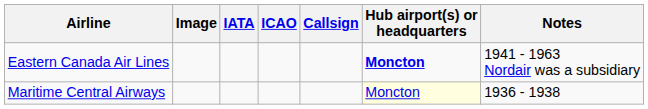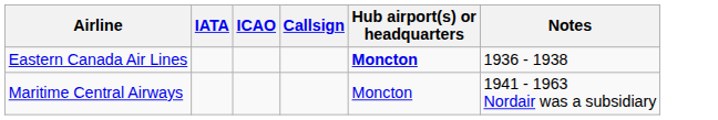- column: Image
Eastern Canada Air Lines | Notes: 1941 - 1963 Nordair was a subsidiary -> 1936 - 1938
Maritime Central Airways | Hub airport(s) or headquarters: lightyellow background -> no background
Maritime Central Airways | Notes: 1936 - 1938 -> 1941 - 1963 Nordair was a subsidiary
